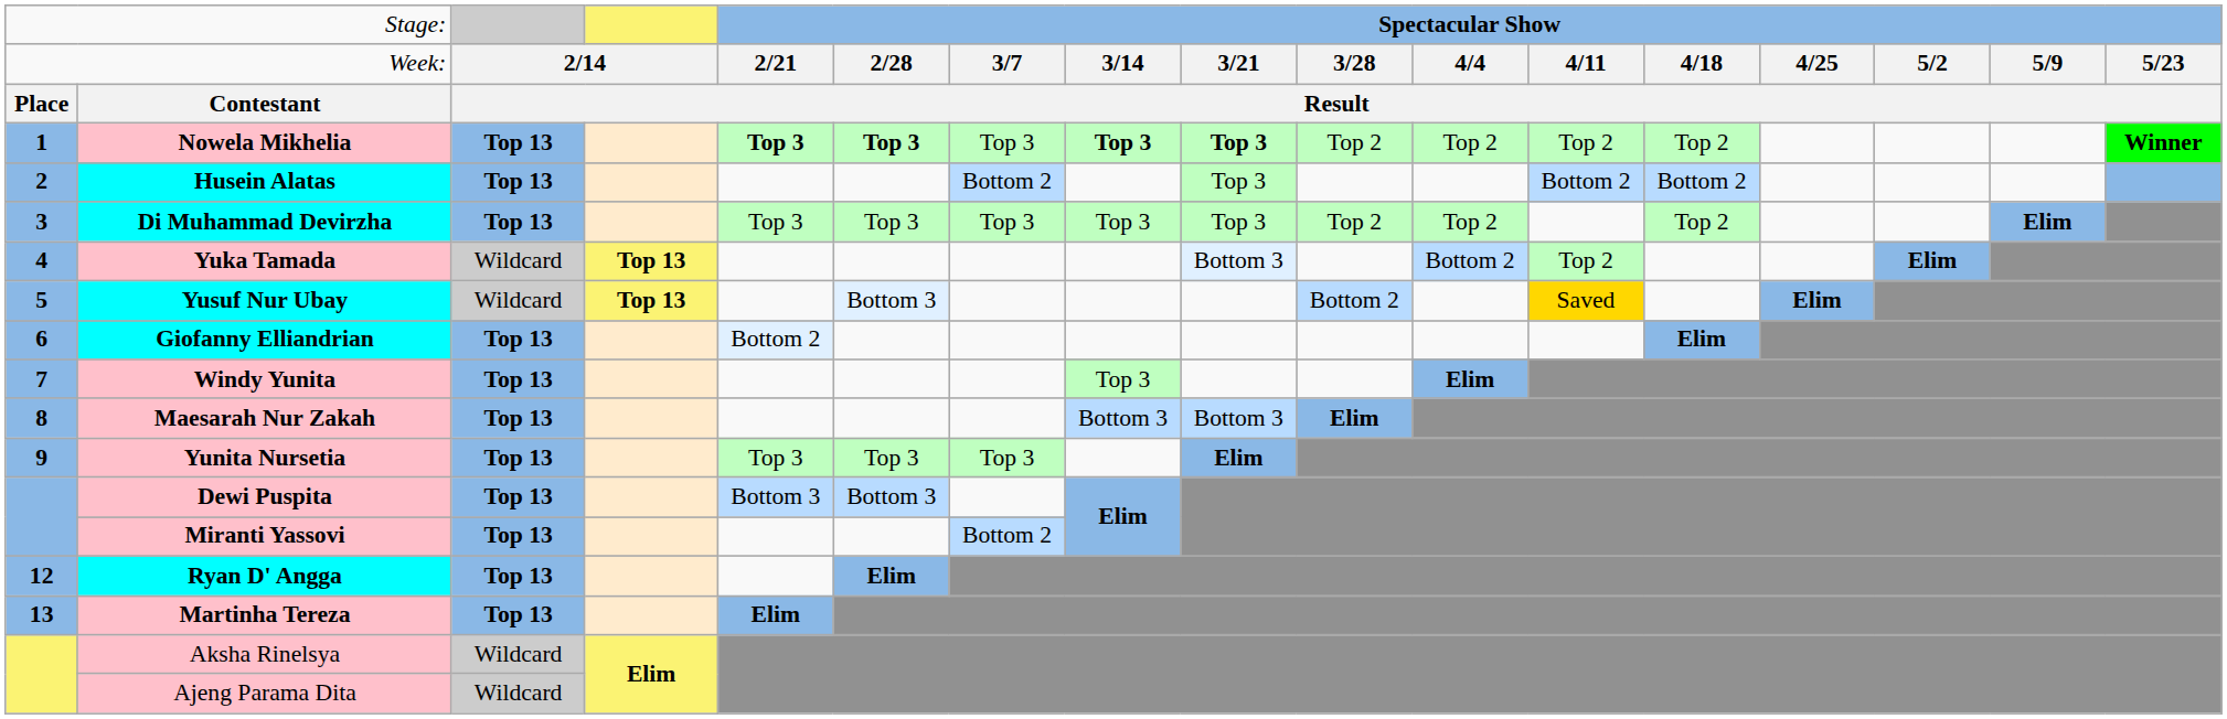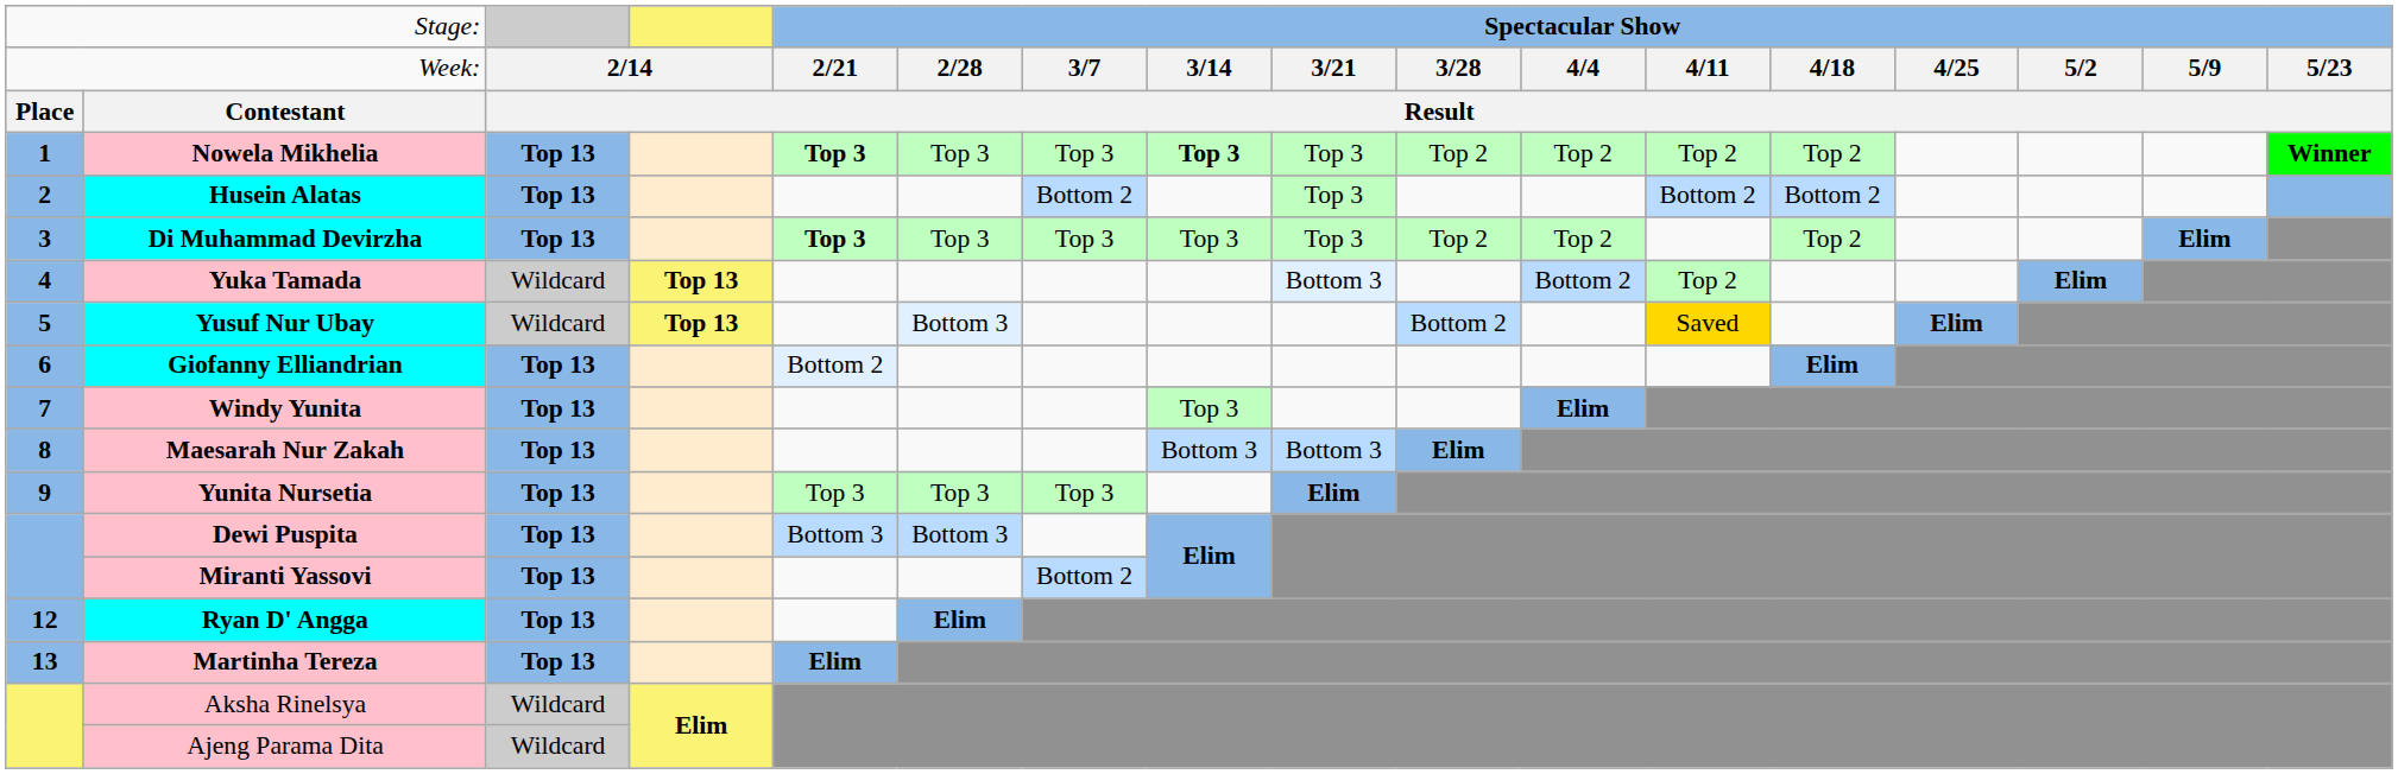Nowela Mikhelia | column 6: bold -> normal
Nowela Mikhelia | column 9: bold -> normal
Di Muhammad Devirzha | column 5: normal -> bold
